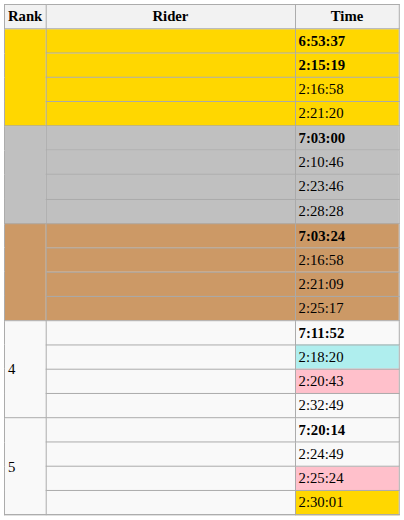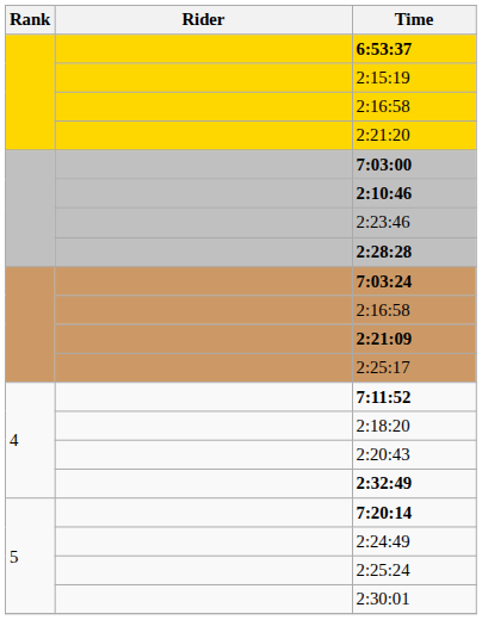2:15:19 | Time: bold -> normal
2:10:46 | Time: normal -> bold
2:28:28 | Time: normal -> bold
2:21:09 | Time: normal -> bold
2:18:20 | Time: paleturquoise background -> no background
2:20:43 | Time: pink background -> no background
2:32:49 | Time: normal -> bold
2:25:24 | Time: pink background -> no background
2:30:01 | Time: gold background -> no background
